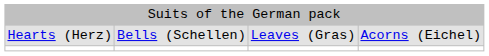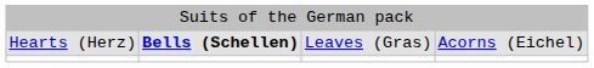Hearts (Herz) | column 2: normal -> bold
